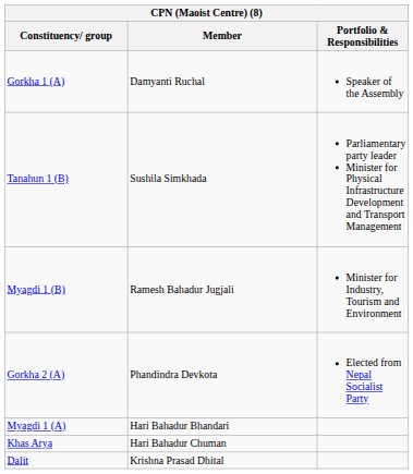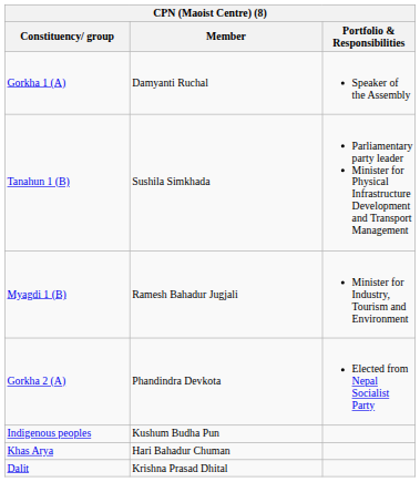- row: Myagdi 1 (A) | Hari Bahadur Bhandari
+ row: Indigenous peoples | Kushum Budha Pun
